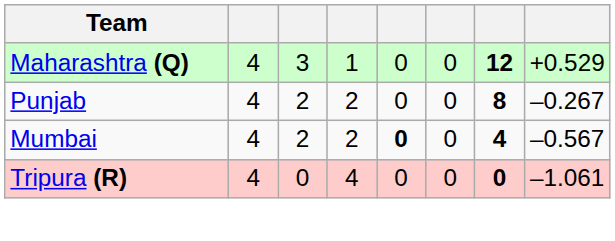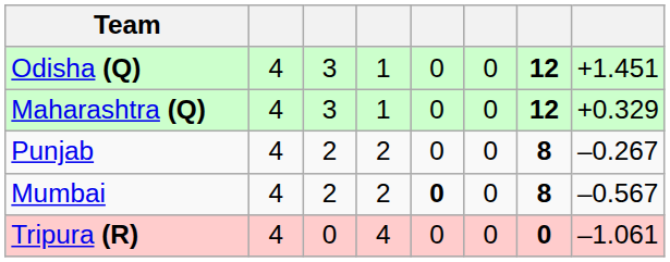+ row: Odisha (Q) | 4 | 3 | 1 | 0 | 0 | 12 | +1.451
Maharashtra (Q) | column 8: +0.529 -> +0.329
Mumbai | column 7: 4 -> 8
